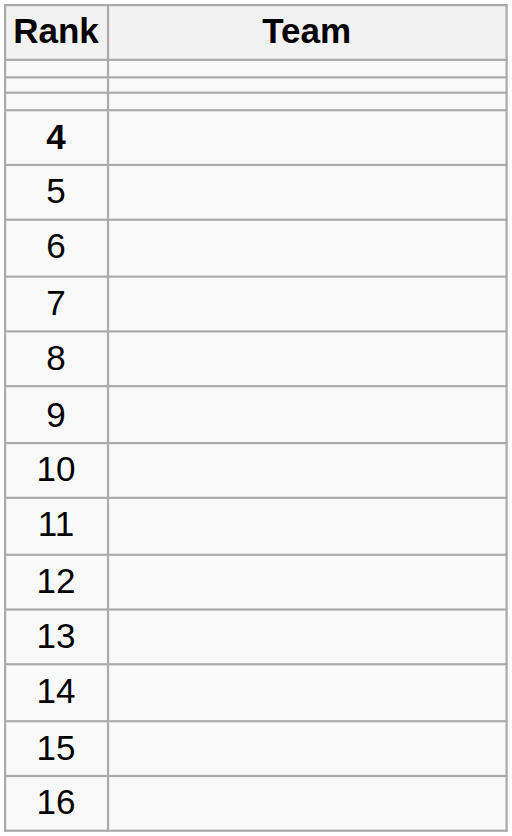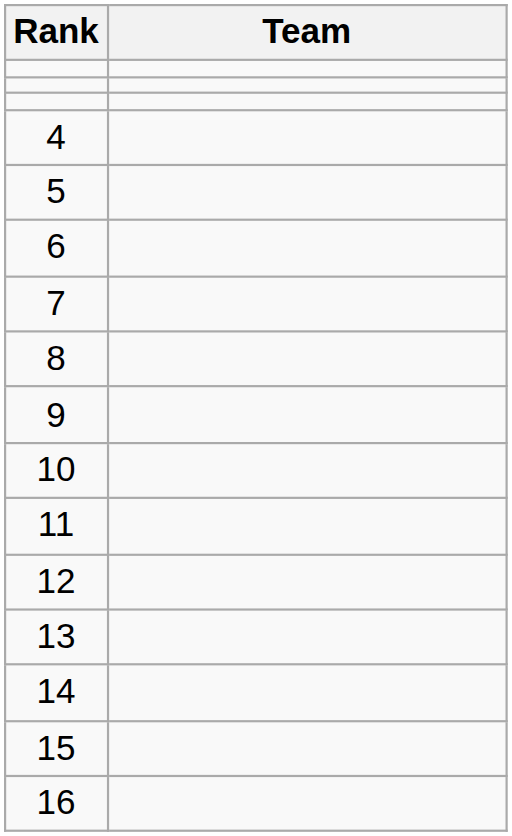row 5 | Rank: bold -> normal
